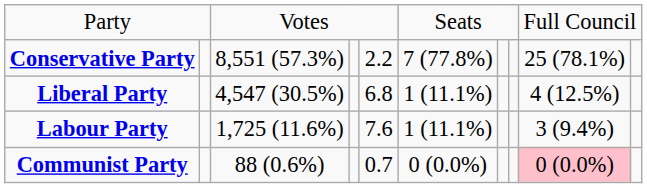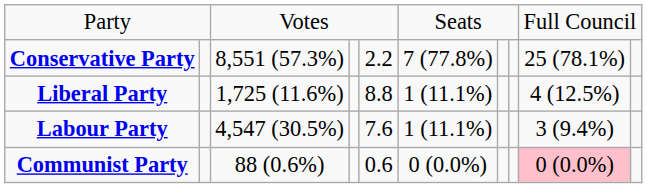Liberal Party | column 3: 4,547 (30.5%) -> 1,725 (11.6%)
Liberal Party | column 5: 6.8 -> 8.8
Labour Party | column 3: 1,725 (11.6%) -> 4,547 (30.5%)
Communist Party | column 5: 0.7 -> 0.6
